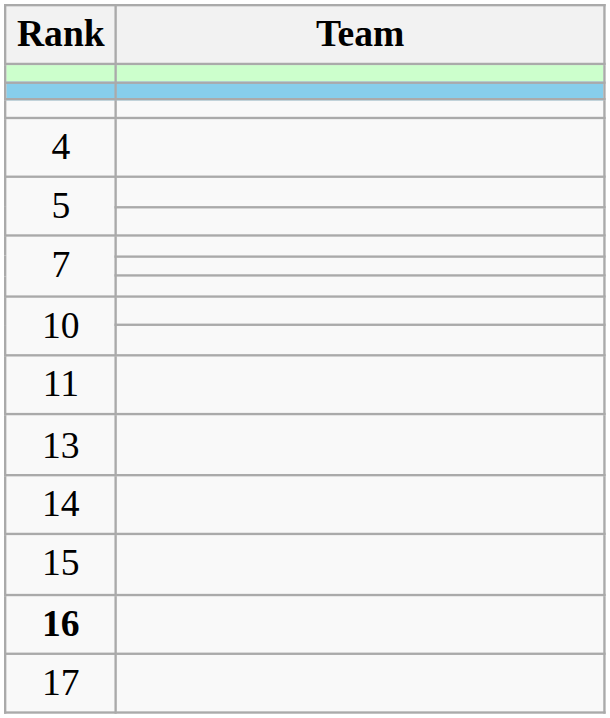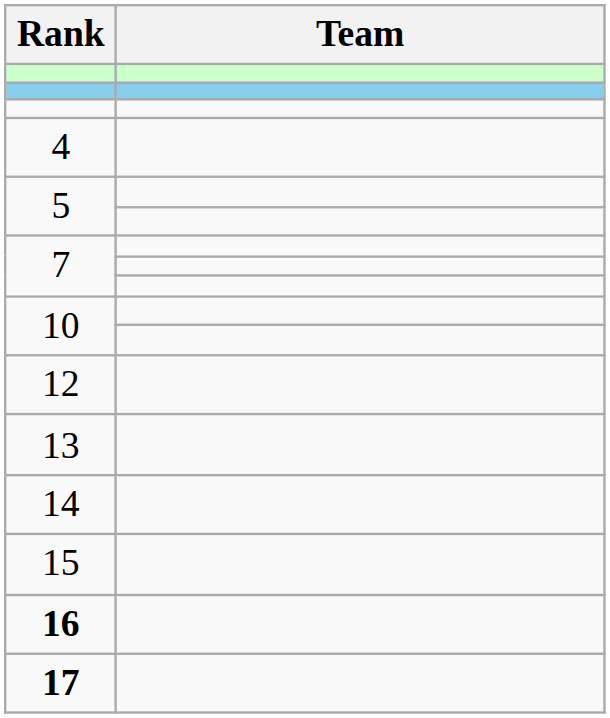row 13 | Rank: 11 -> 12
row 18 | Rank: normal -> bold
